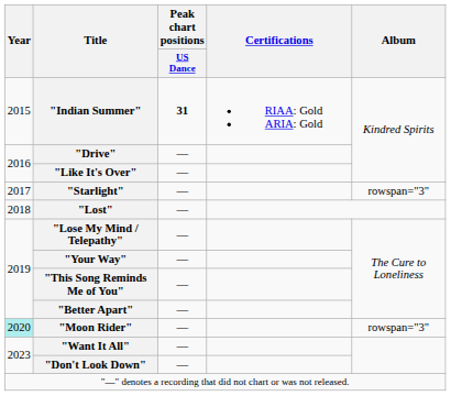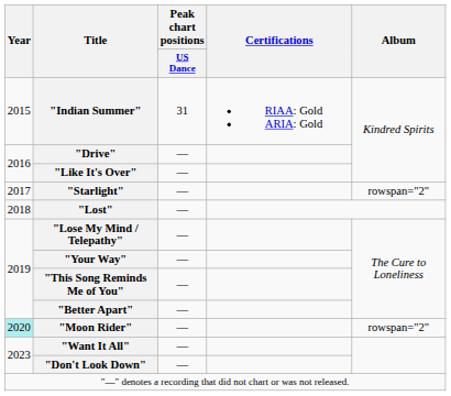"Indian Summer" | Peak chart positions / US Dance: bold -> normal
"Starlight" | Album: rowspan="3" -> rowspan="2"
"Moon Rider" | Album: rowspan="3" -> rowspan="2"
